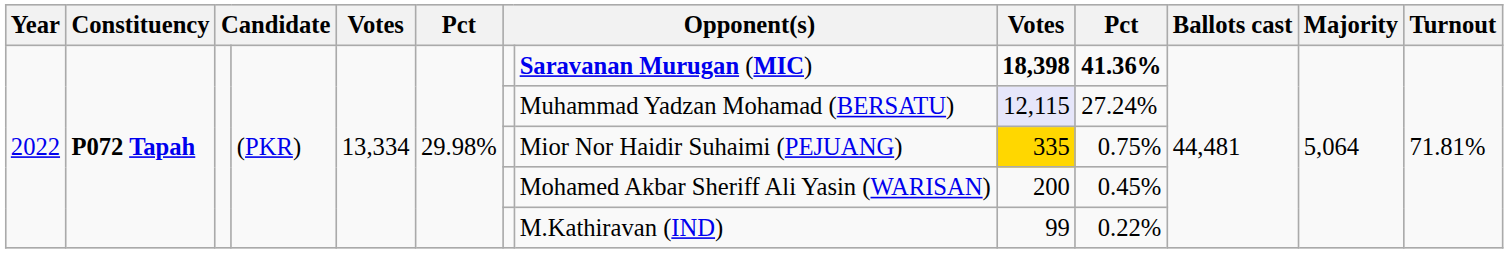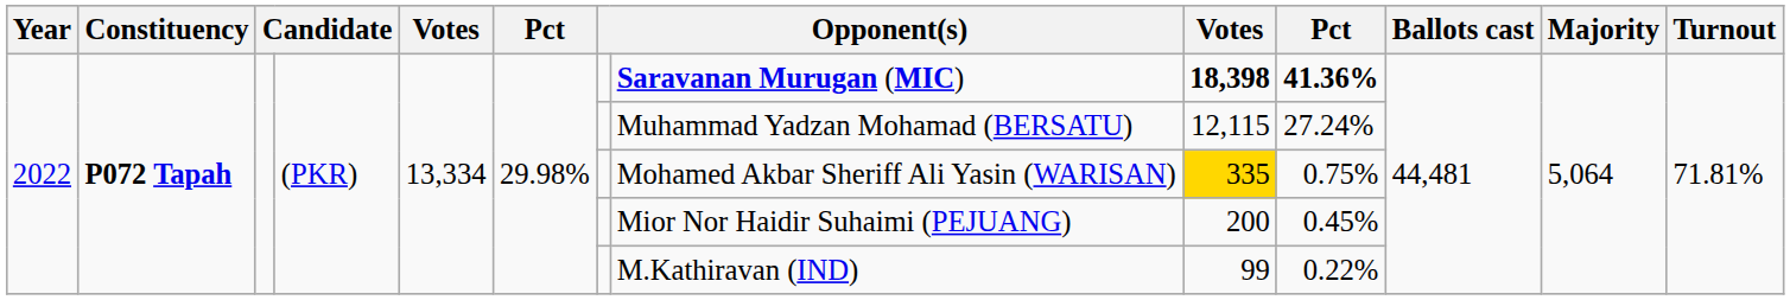row 3 | column 9: lavender background -> no background
row 4 | column 8: Mior Nor Haidir Suhaimi (PEJUANG) -> Mohamed Akbar Sheriff Ali Yasin (WARISAN)
row 5 | column 8: Mohamed Akbar Sheriff Ali Yasin (WARISAN) -> Mior Nor Haidir Suhaimi (PEJUANG)
